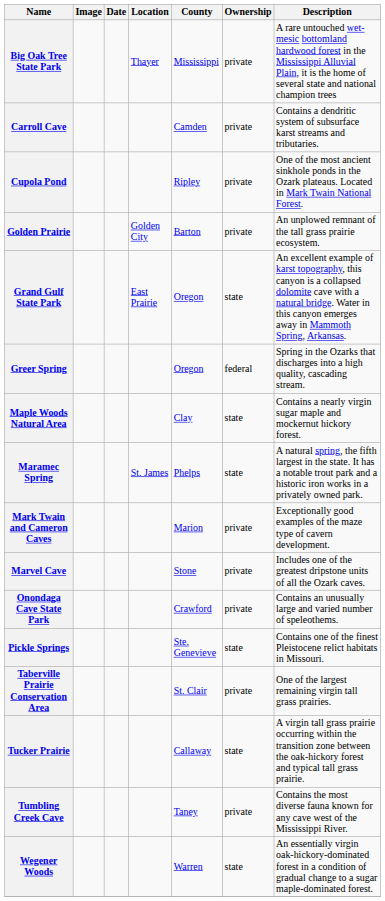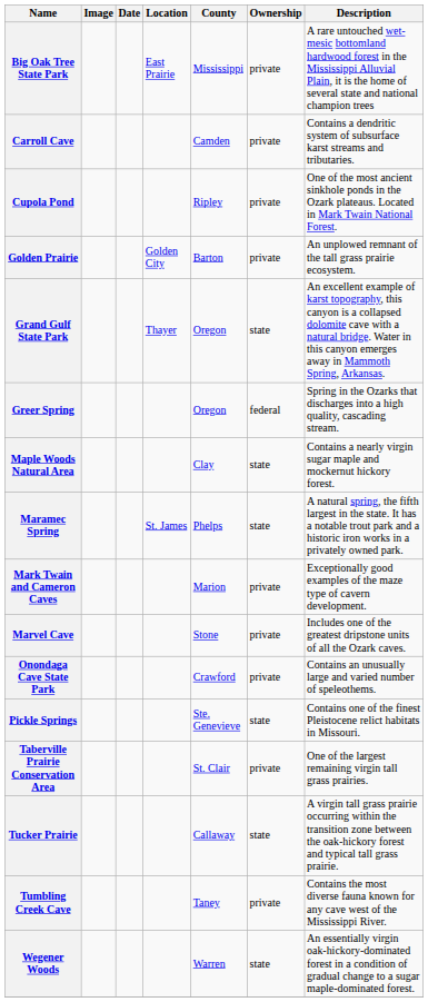Big Oak Tree State Park | Location: Thayer -> East Prairie
Grand Gulf State Park | Location: East Prairie -> Thayer
